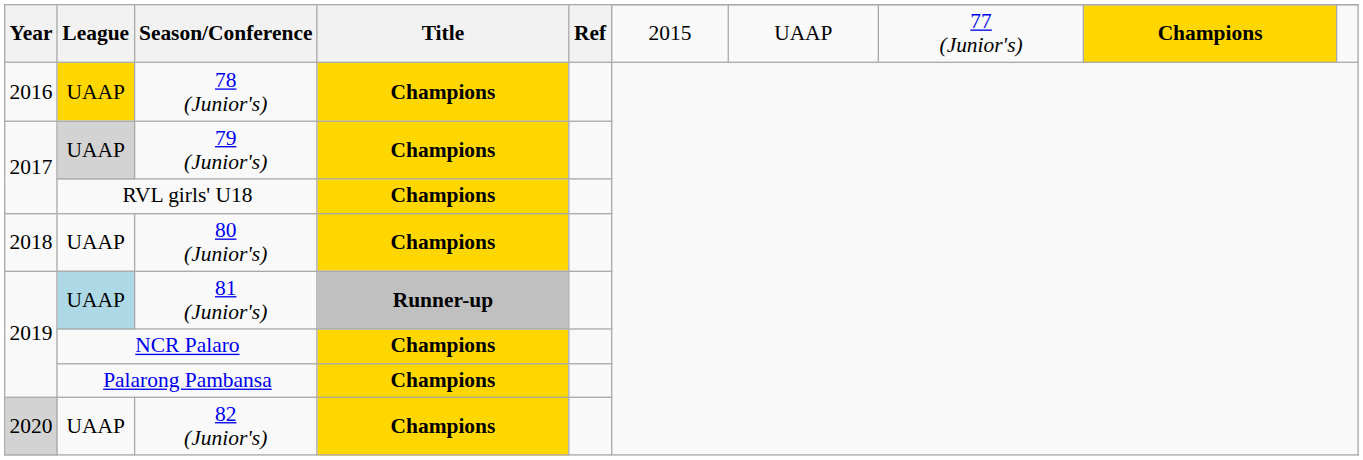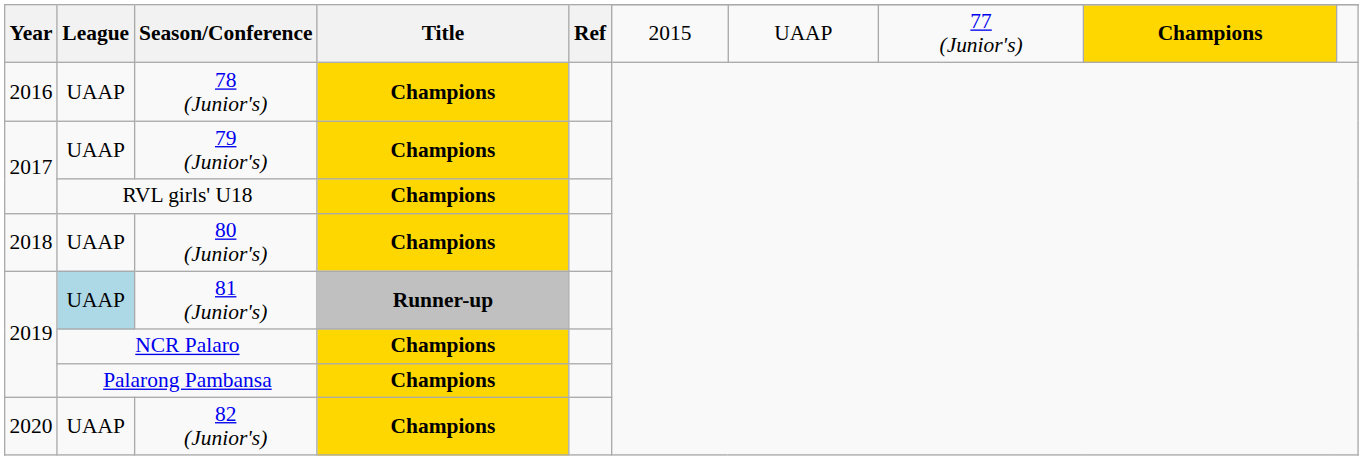78 (Junior's) | League: gold background -> no background
79 (Junior's) | League: lightgrey background -> no background
82 (Junior's) | Year: lightgrey background -> no background
